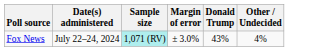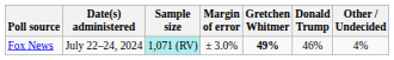+ column: Gretchen Whitmer | 49%
Fox News | Donald Trump: 43% -> 46%
